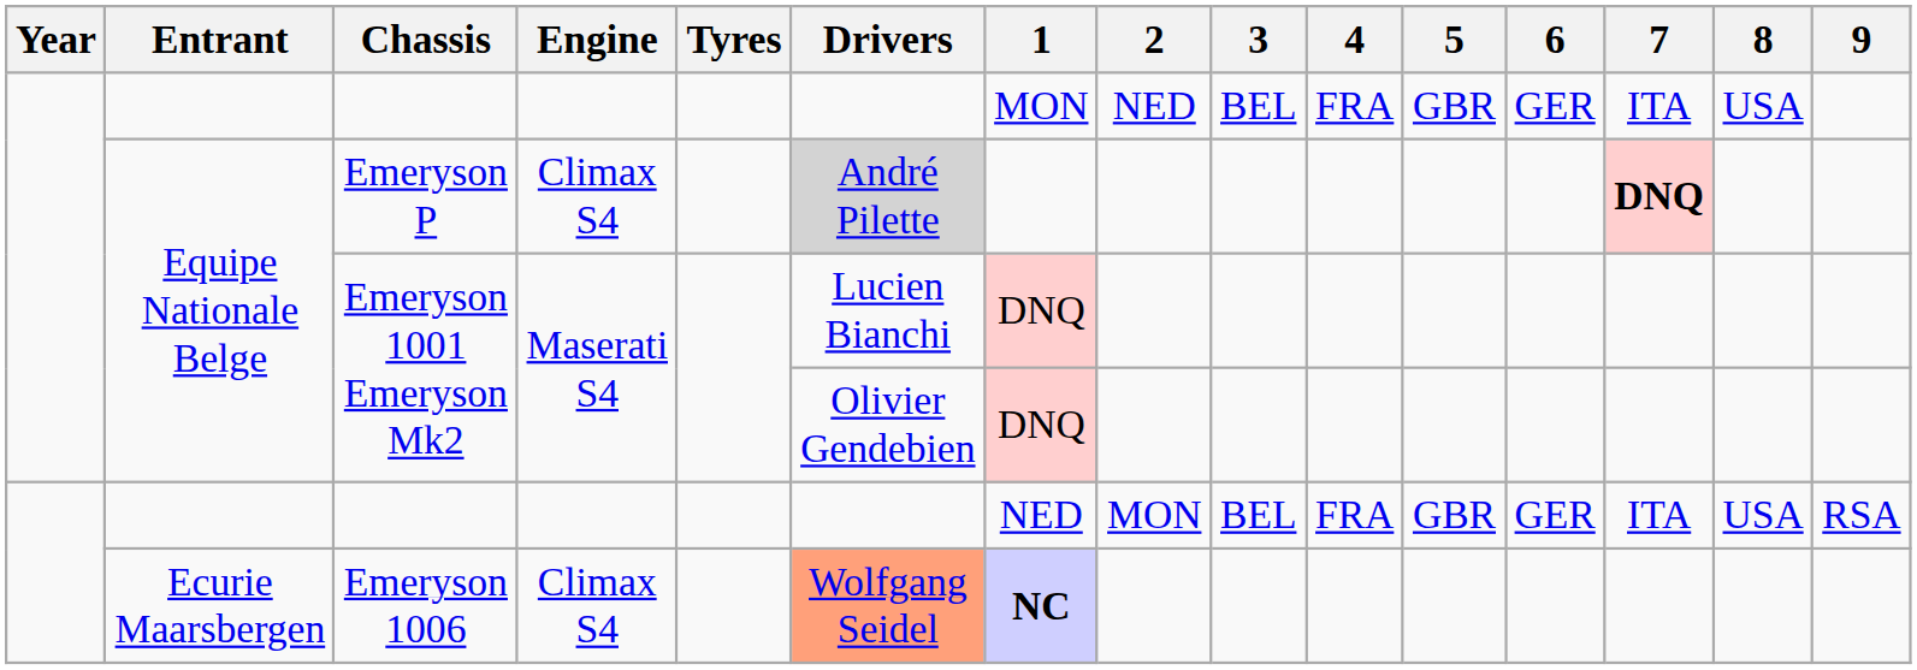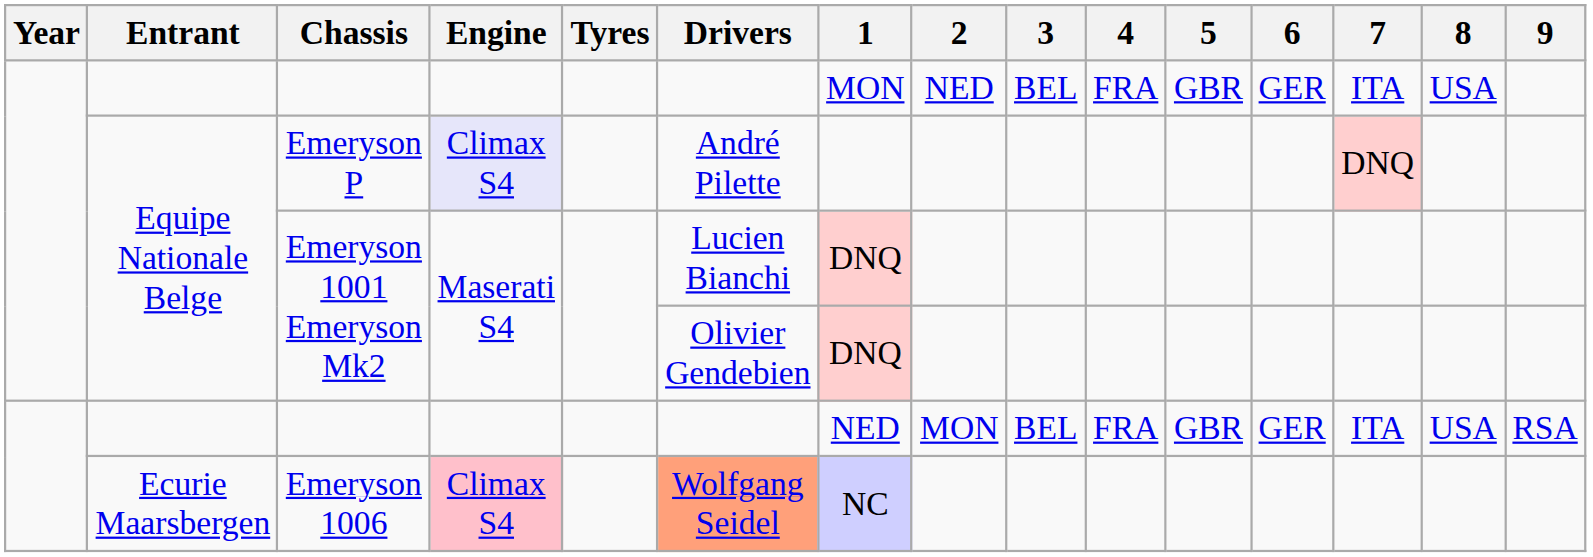Emeryson P | Engine: no background -> lavender background
Emeryson P | Drivers: lightgrey background -> no background
Emeryson P | 7: bold -> normal
Emeryson 1006 | Engine: no background -> pink background
Emeryson 1006 | 1: bold -> normal
